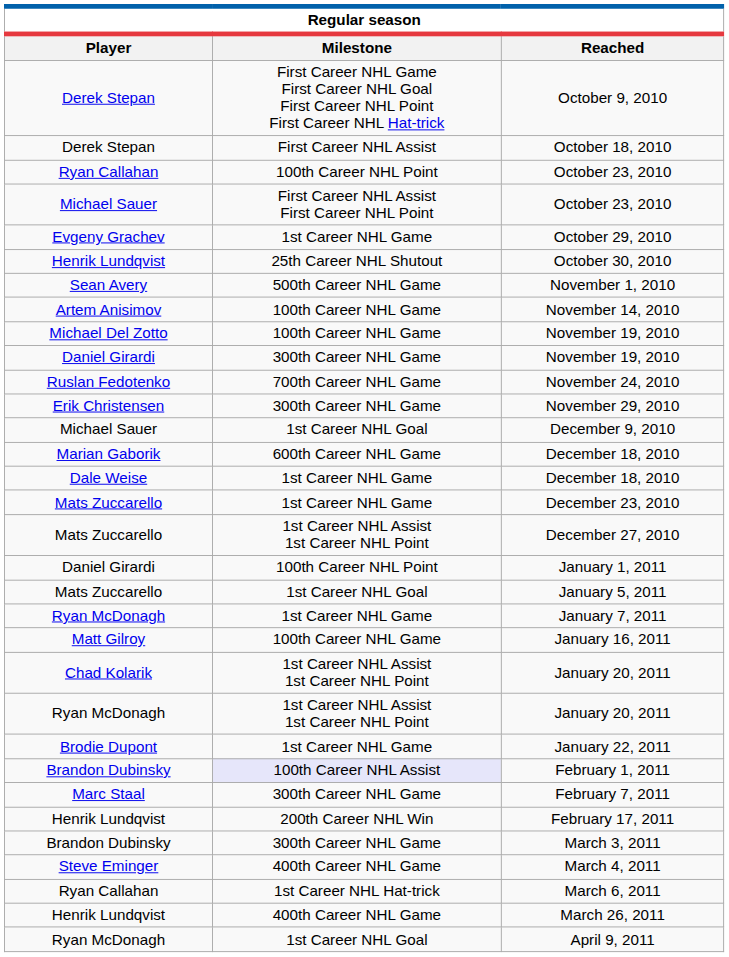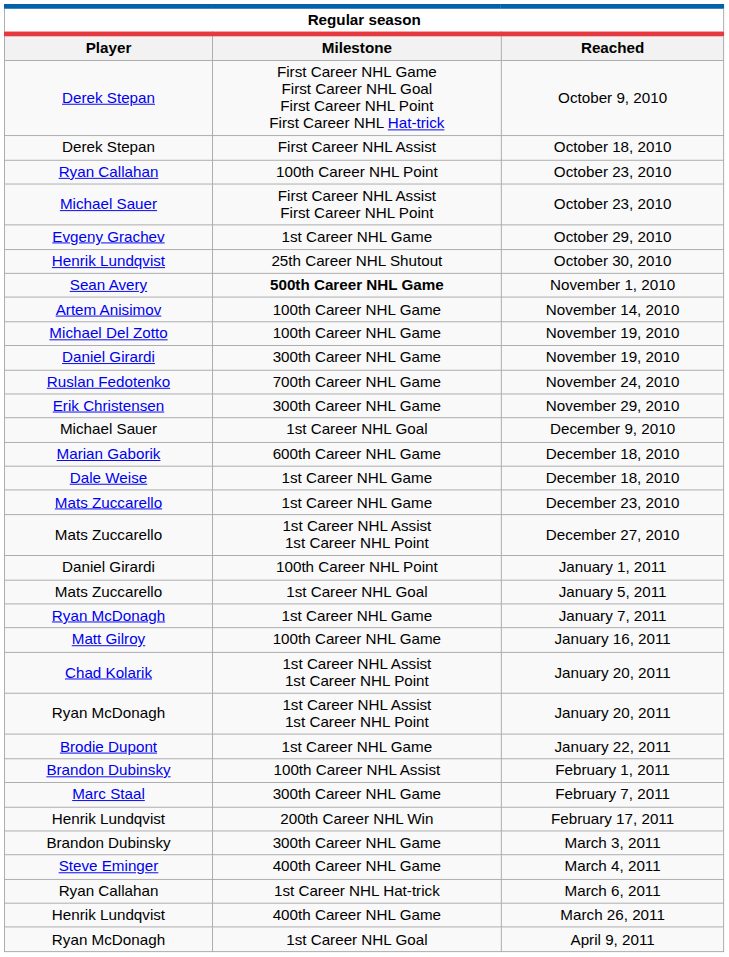row 9 | Milestone: normal -> bold
row 27 | Milestone: lavender background -> no background
